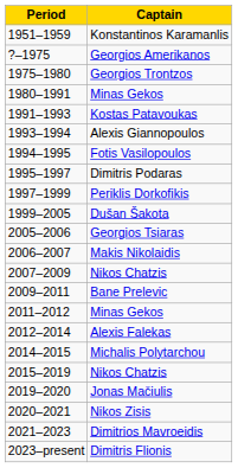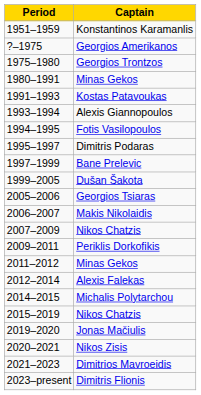row 10 | Captain: Periklis Dorkofikis -> Bane Prelevic
row 15 | Captain: Bane Prelevic -> Periklis Dorkofikis
